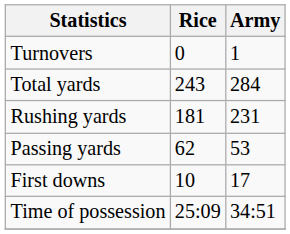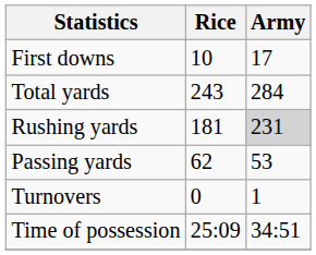rows swapped: First downs <-> Turnovers
Rushing yards | Army: no background -> lightgrey background
